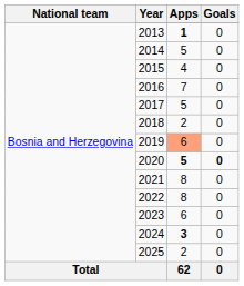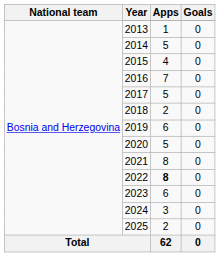2013 | Apps: bold -> normal
2019 | Apps: lightsalmon background -> no background
2020 | Apps: bold -> normal
2020 | Goals: bold -> normal
2022 | Apps: normal -> bold
2024 | Apps: bold -> normal
